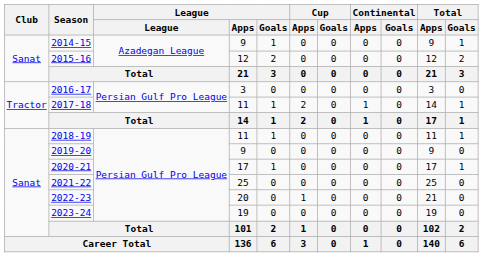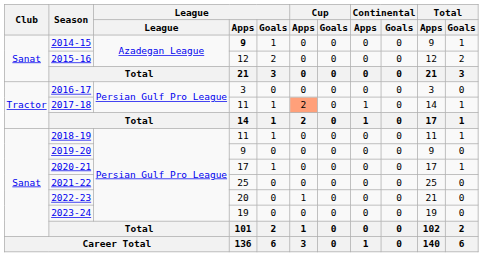2014-15 | League / Apps: normal -> bold
2017-18 | Cup / Apps: no background -> lightsalmon background
